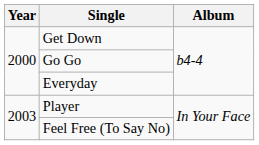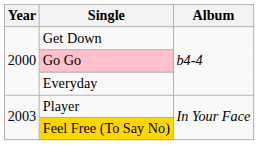Go Go | Single: no background -> pink background
Feel Free (To Say No) | Single: no background -> gold background
